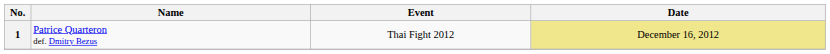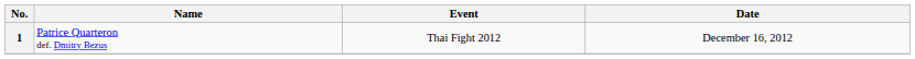1 | Date: khaki background -> no background
